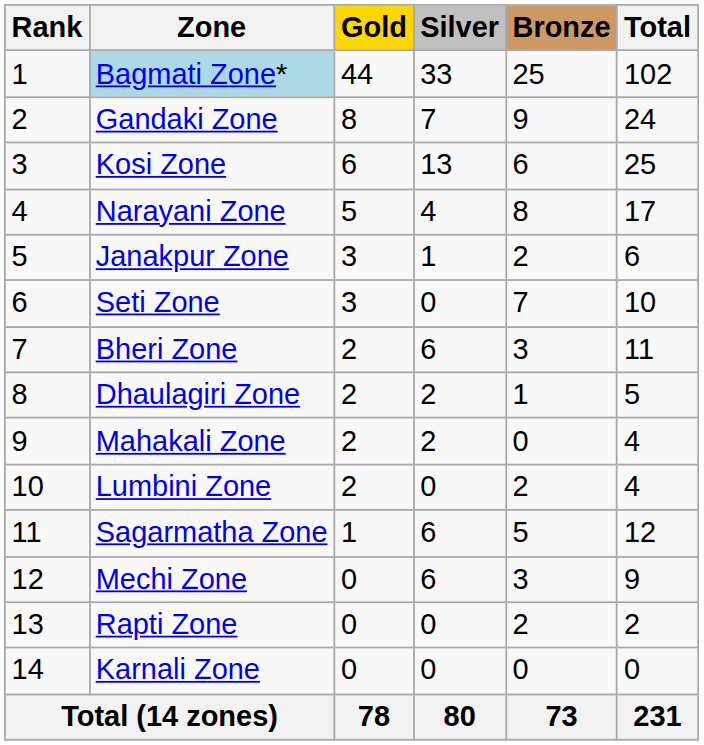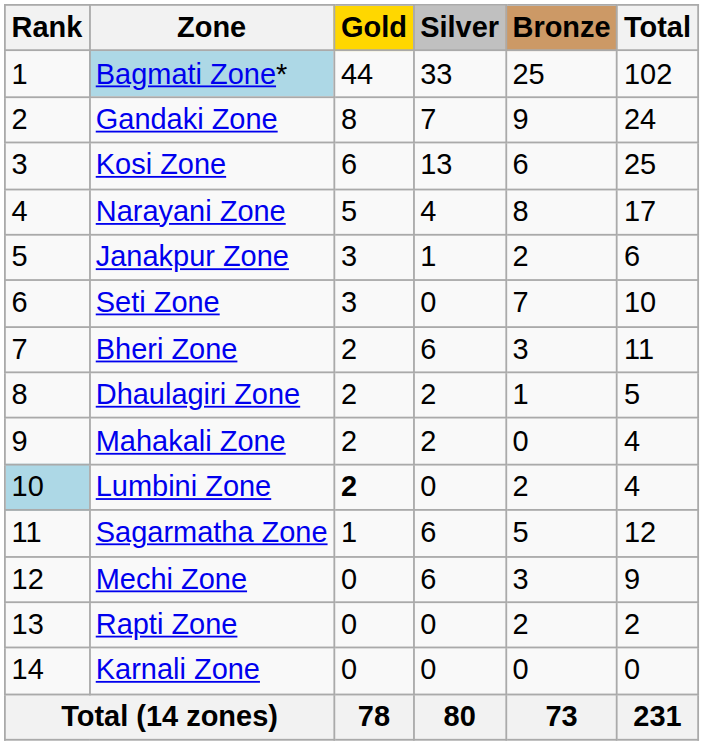Lumbini Zone | Rank: no background -> lightblue background
Lumbini Zone | Gold: normal -> bold
